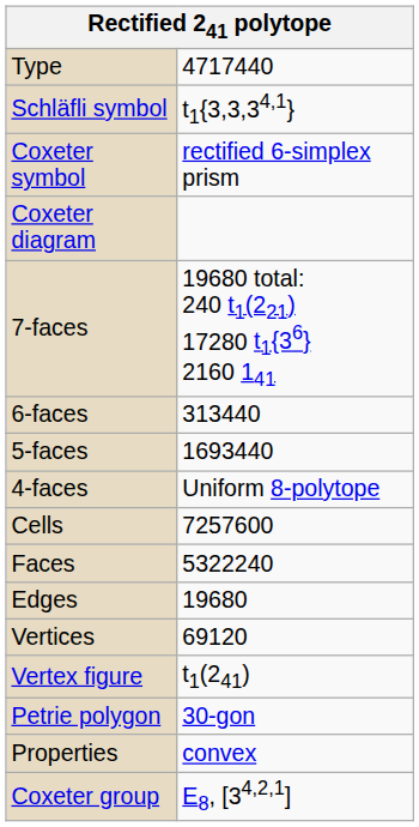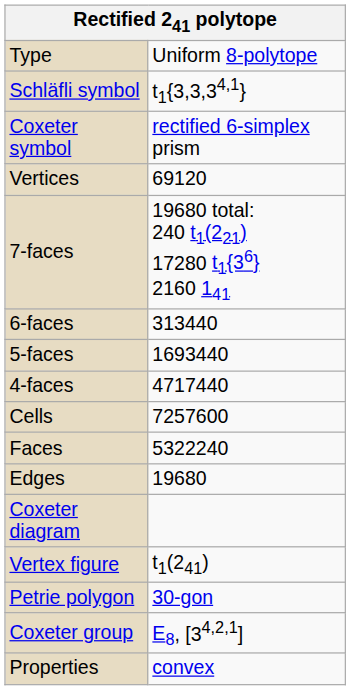Type | column 2: 4717440 -> Uniform 8-polytope
rows swapped: Coxeter diagram <-> Vertices
4-faces | column 2: Uniform 8-polytope -> 4717440
rows swapped: Coxeter group <-> Properties
